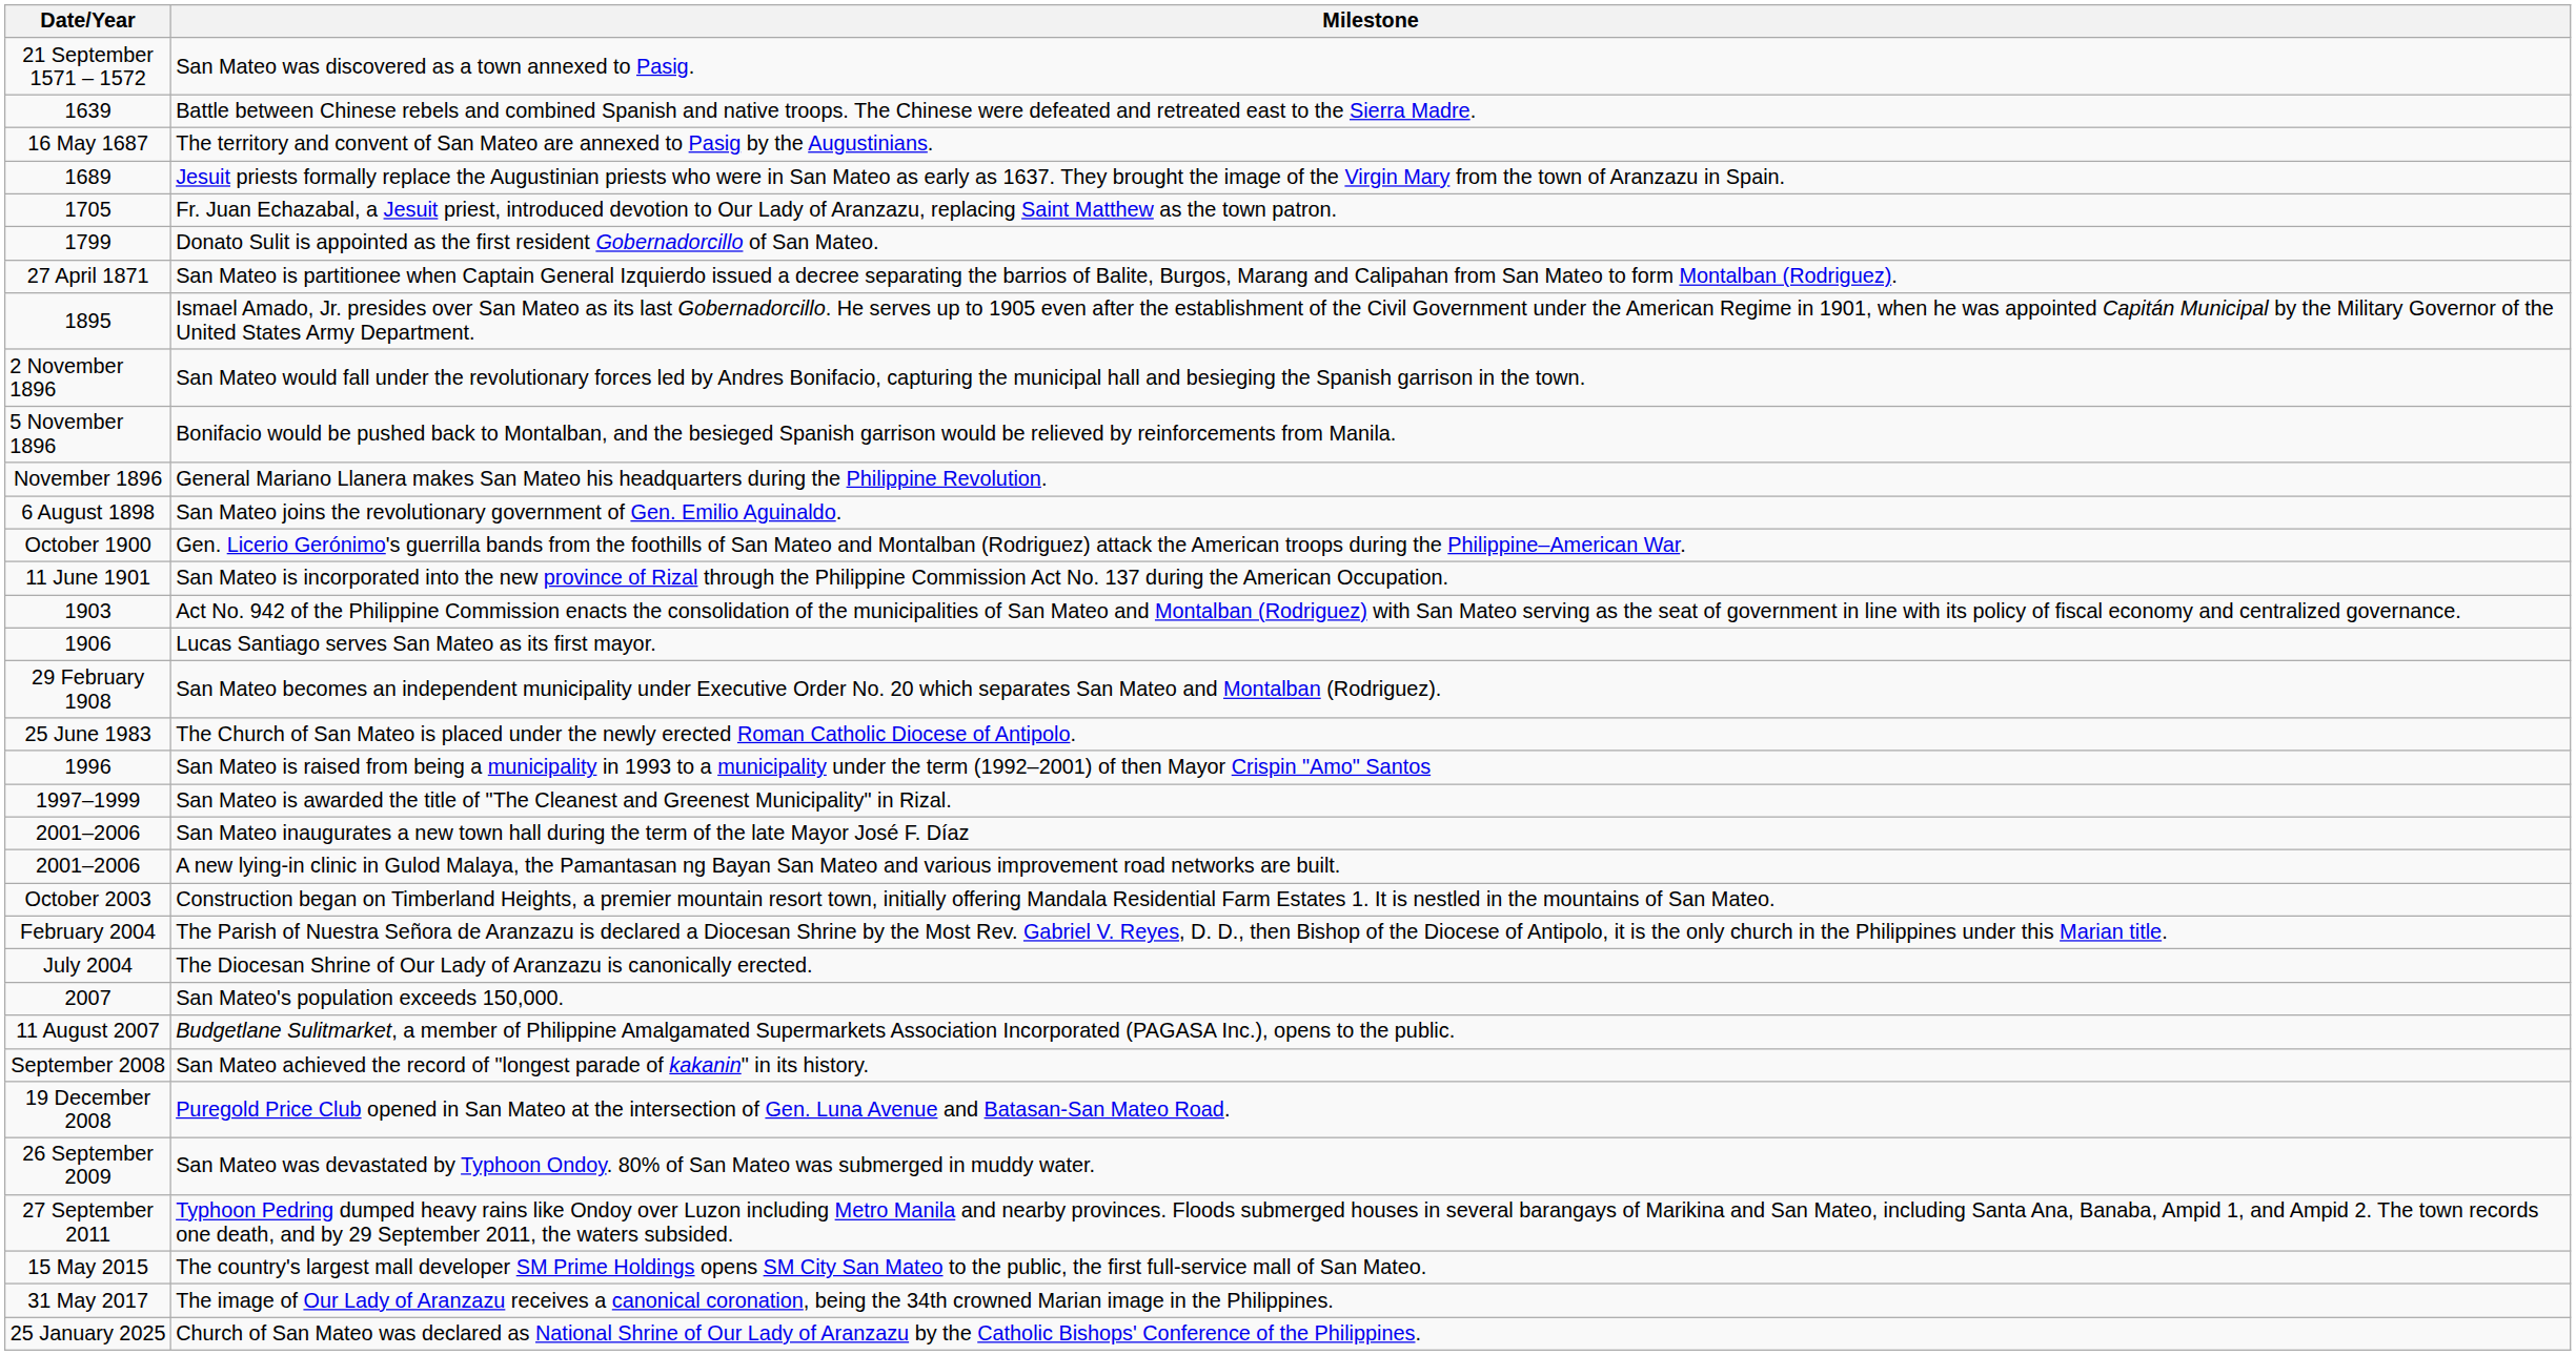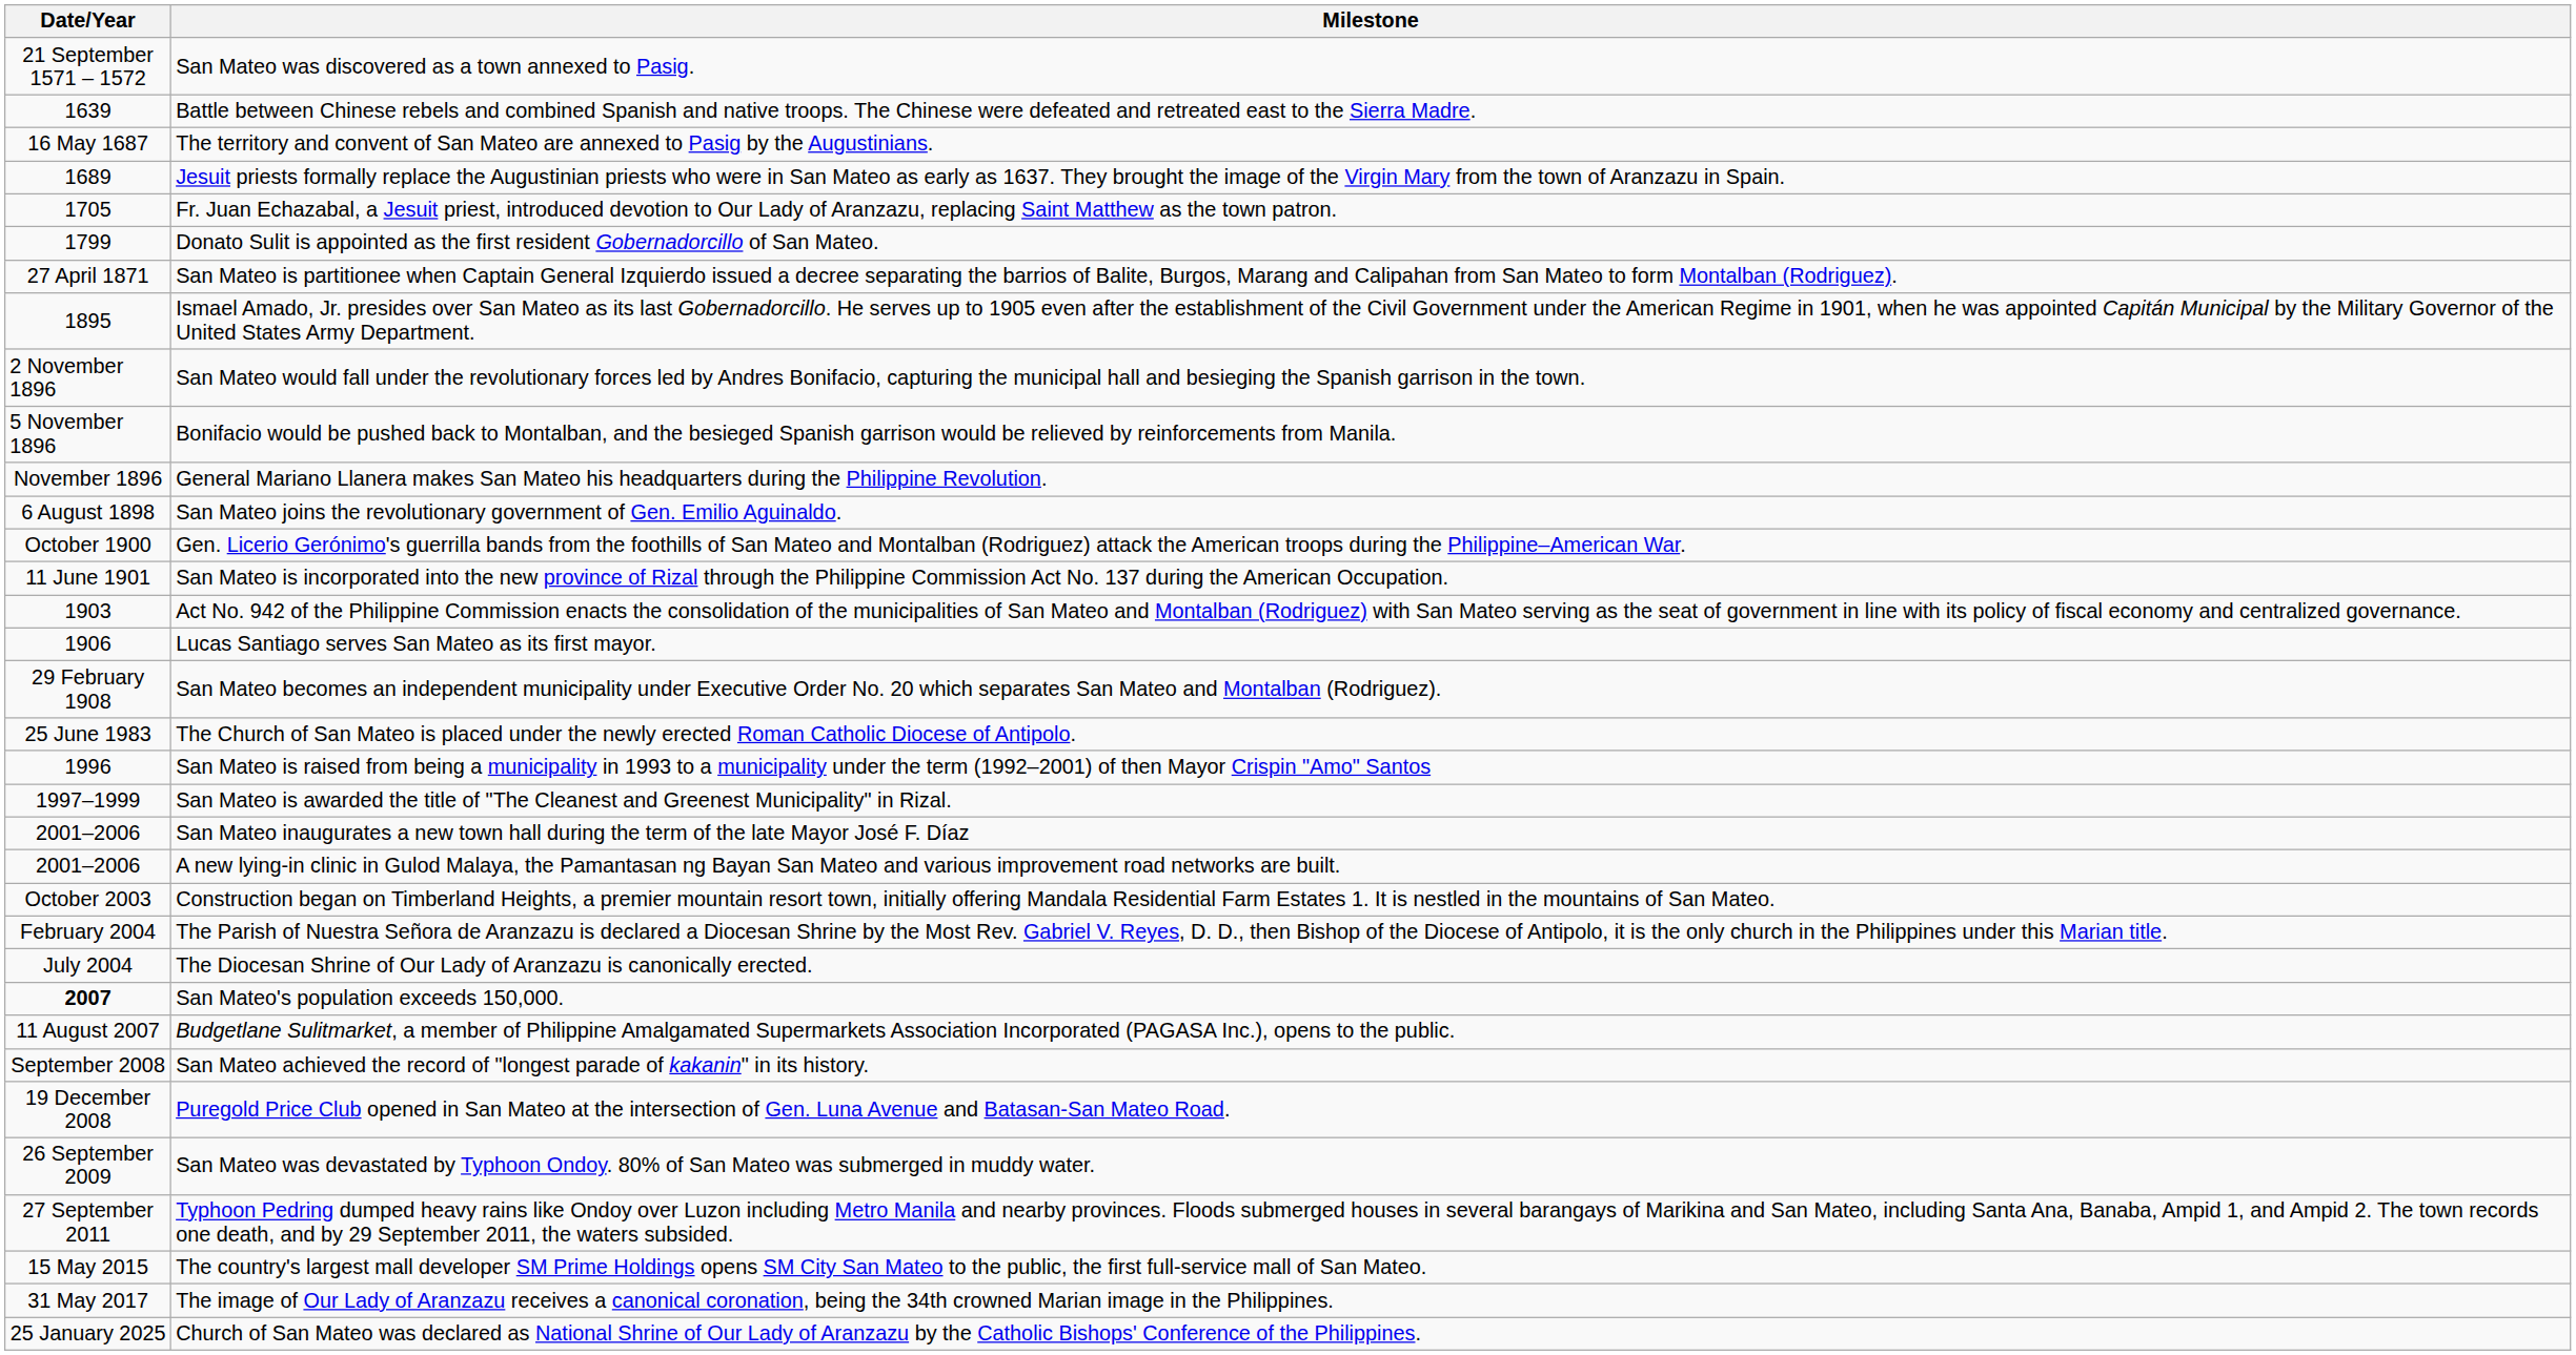San Mateo's population exceeds 150,000. | Date/Year: normal -> bold
